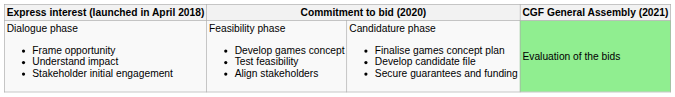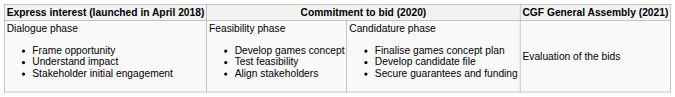row 2 | CGF General Assembly (2021): lightgreen background -> no background
